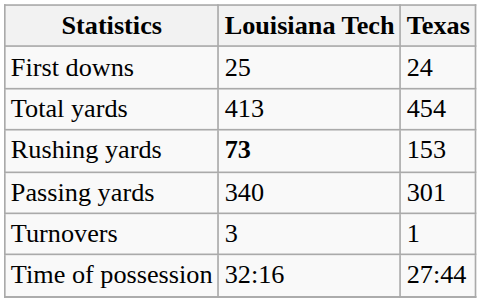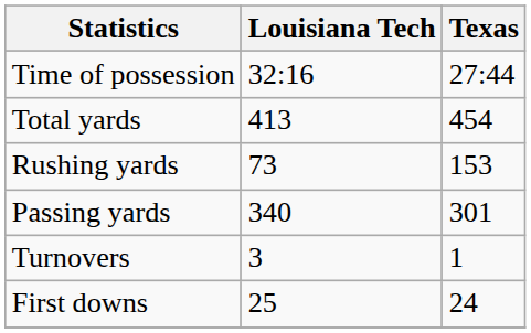rows swapped: First downs <-> Time of possession
Rushing yards | Louisiana Tech: bold -> normal
